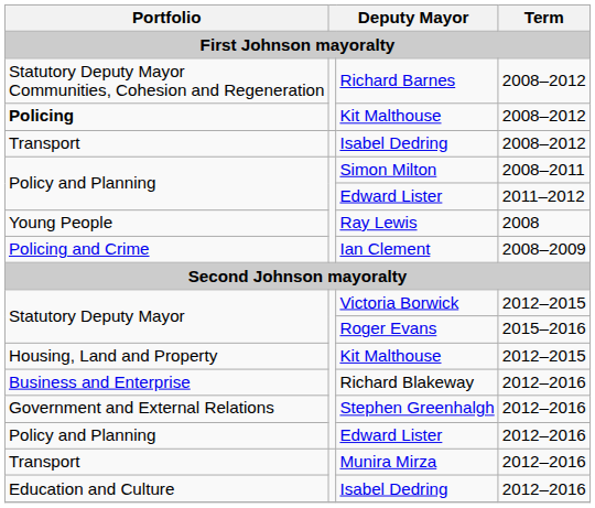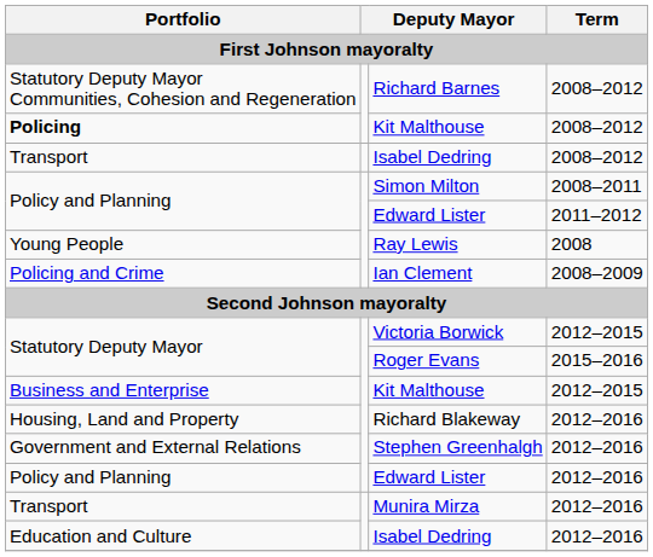Kit Malthouse / 2012–2015 | Portfolio: Housing, Land and Property -> Business and Enterprise
Richard Blakeway | Portfolio: Business and Enterprise -> Housing, Land and Property
